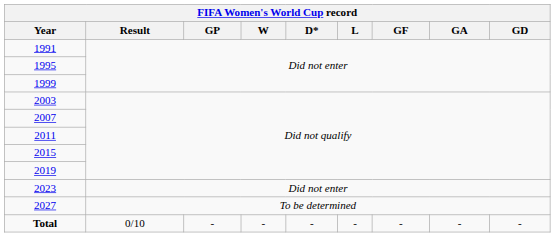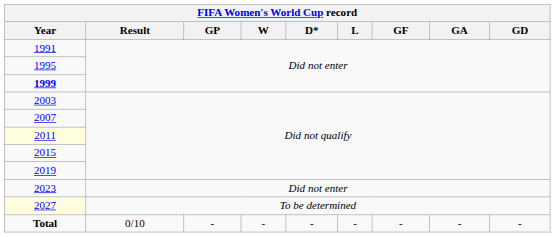1999 | Year: normal -> bold
2011 | Year: no background -> lightyellow background
2027 | Year: no background -> lightyellow background
